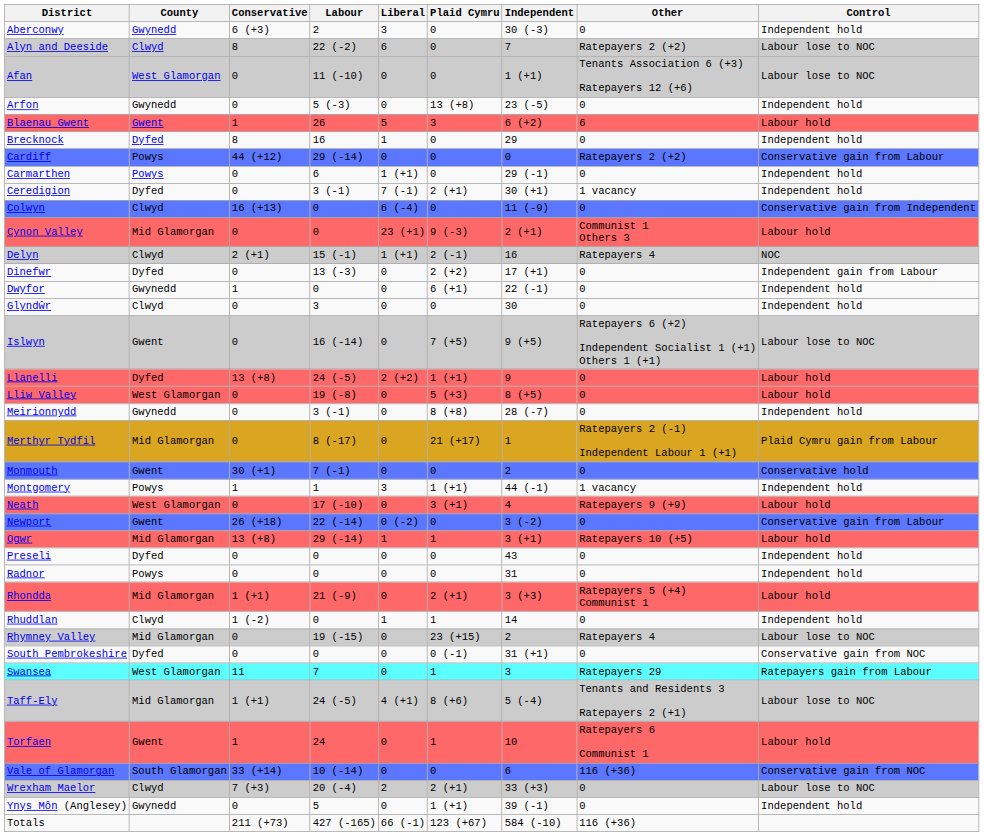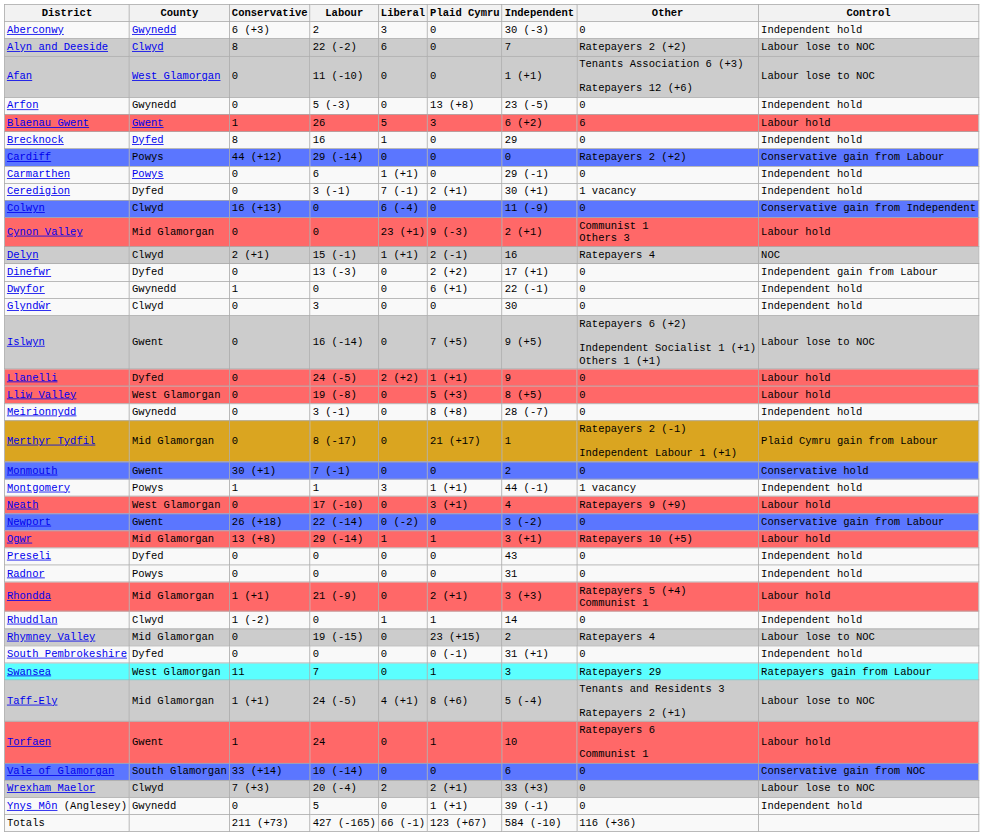Llanelli | Conservative: 13 (+8) -> 0
South Pembrokeshire | Control: Conservative gain from NOC -> Independent hold
Vale of Glamorgan | Other: 116 (+36) -> 0
